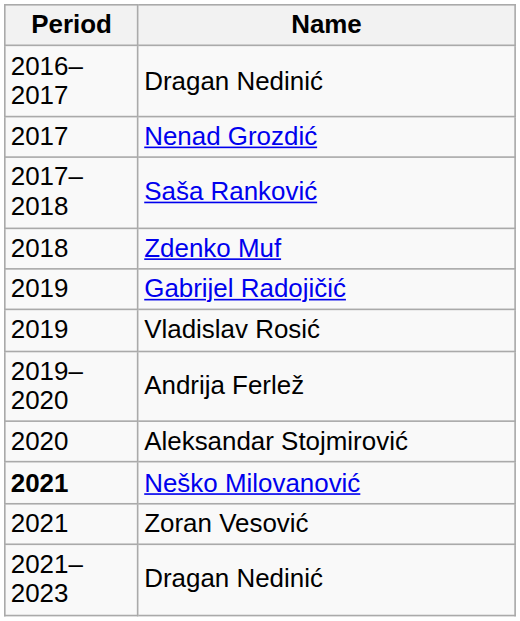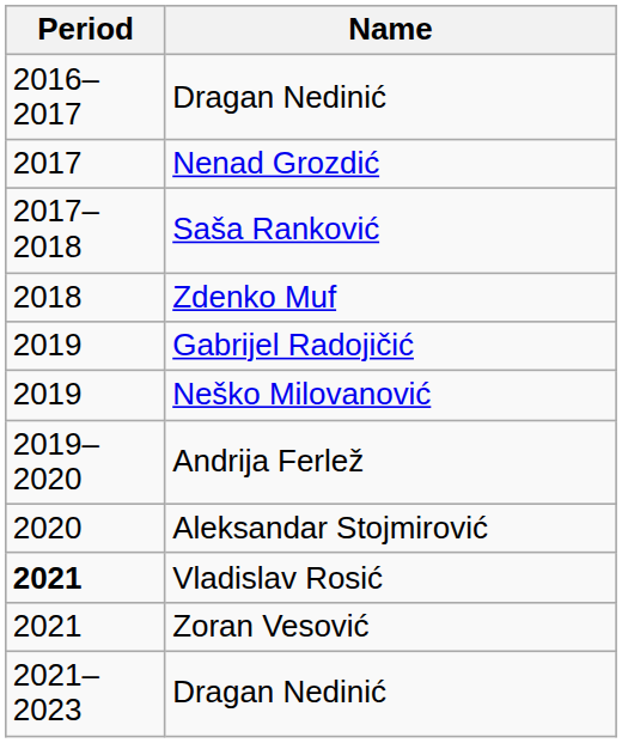row 7 | Name: Vladislav Rosić -> Neško Milovanović
row 10 | Name: Neško Milovanović -> Vladislav Rosić
